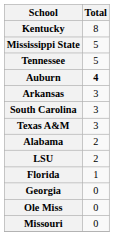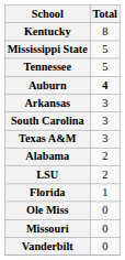- row: Georgia | 0
+ row: Vanderbilt | 0
